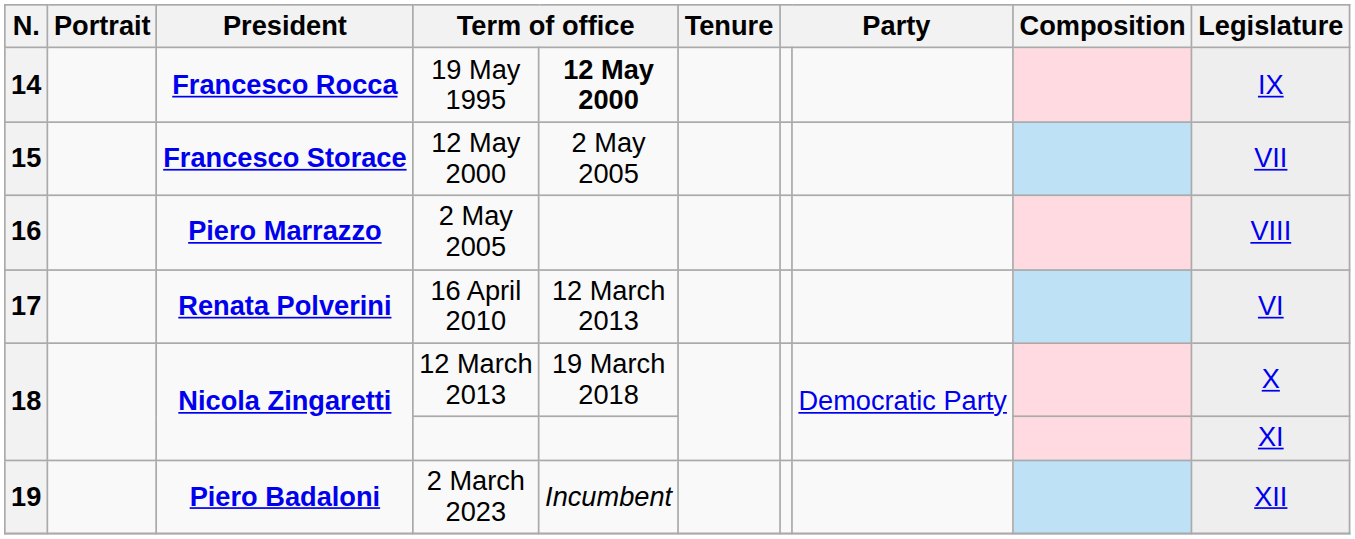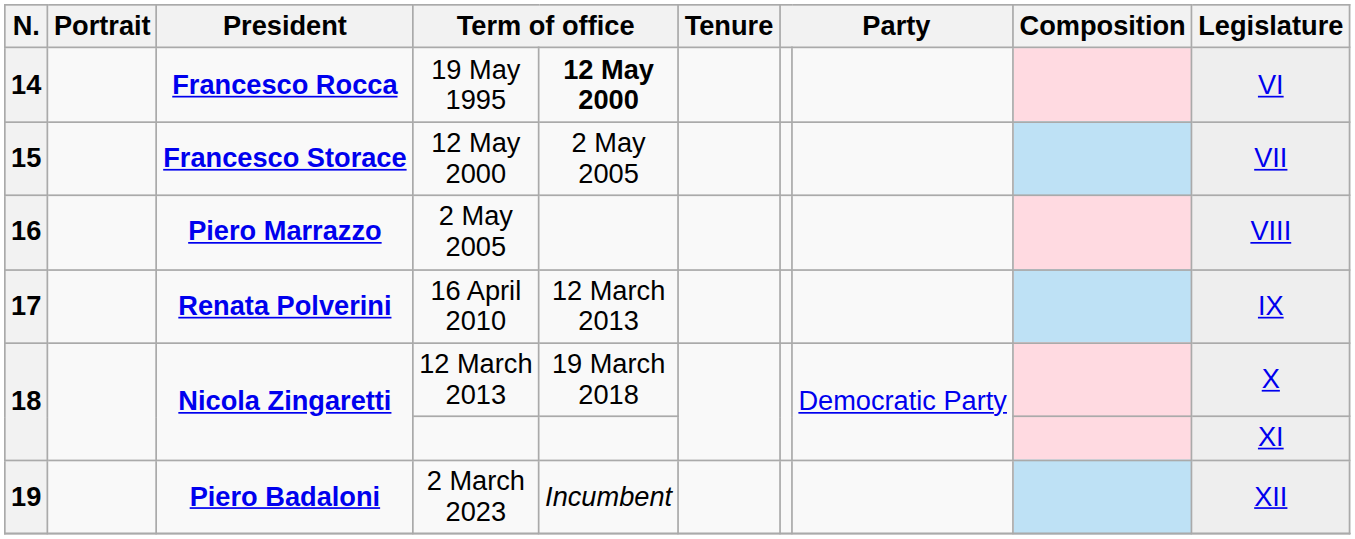19 May 1995 | Legislature: IX -> VI
16 April 2010 | Legislature: VI -> IX
